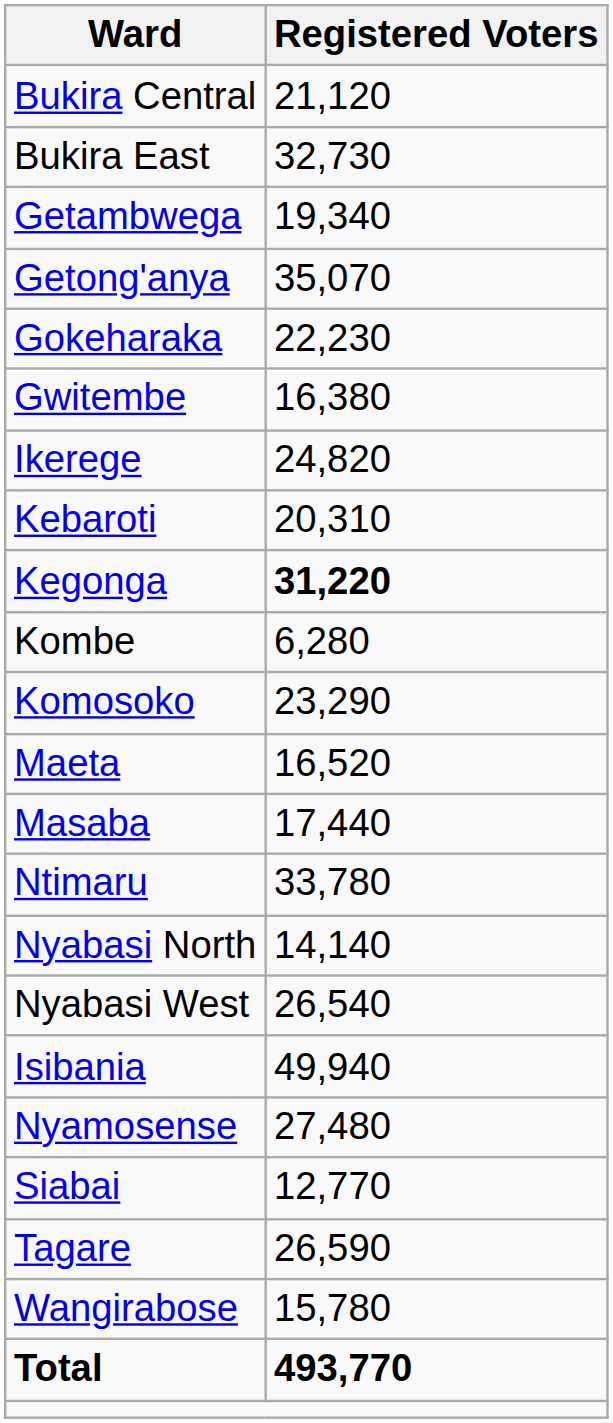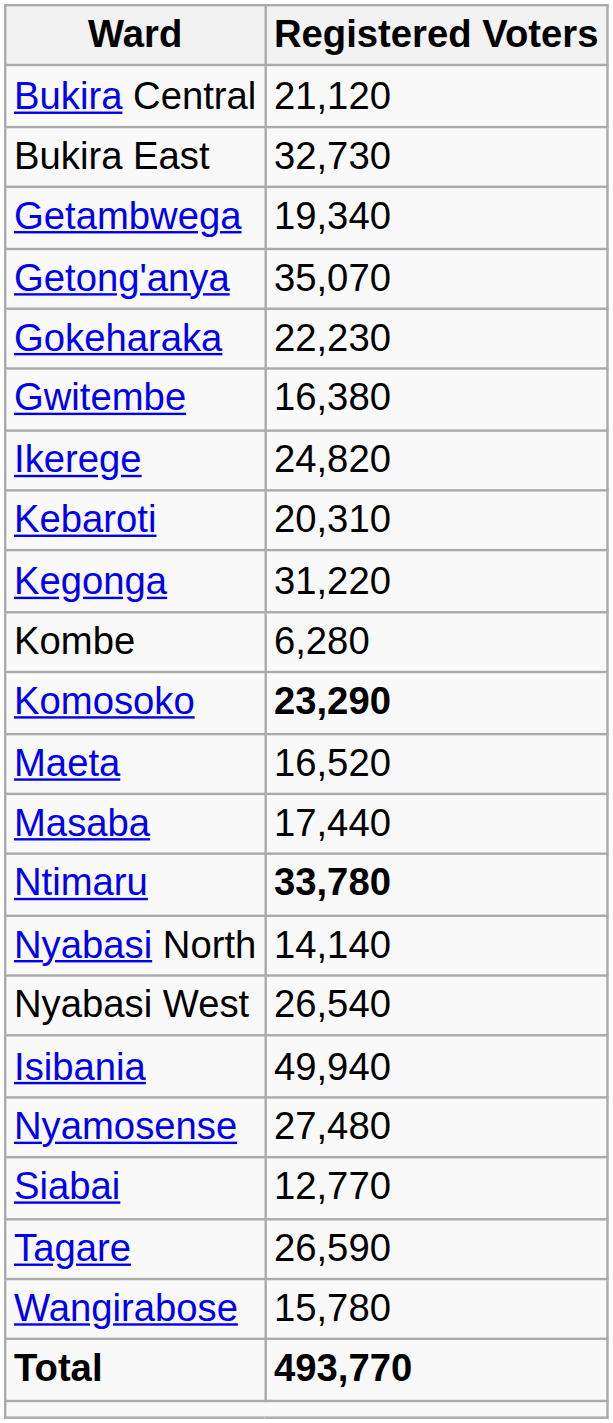Kegonga | Registered Voters: bold -> normal
Komosoko | Registered Voters: normal -> bold
Ntimaru | Registered Voters: normal -> bold
